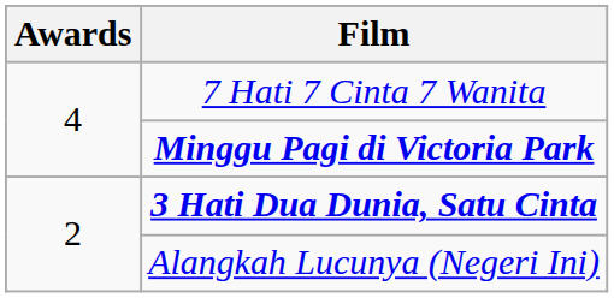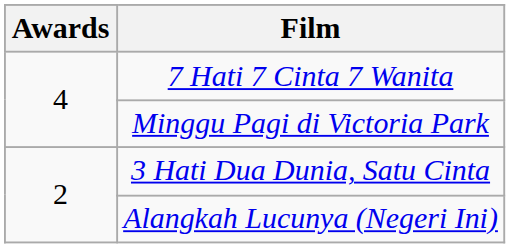Minggu Pagi di Victoria Park | Film: bold -> normal
3 Hati Dua Dunia, Satu Cinta | Film: bold -> normal
